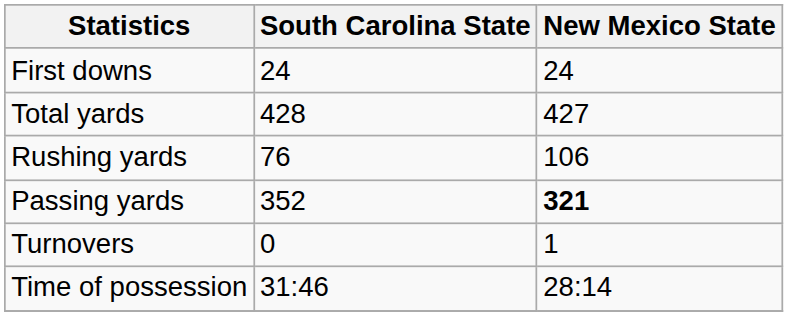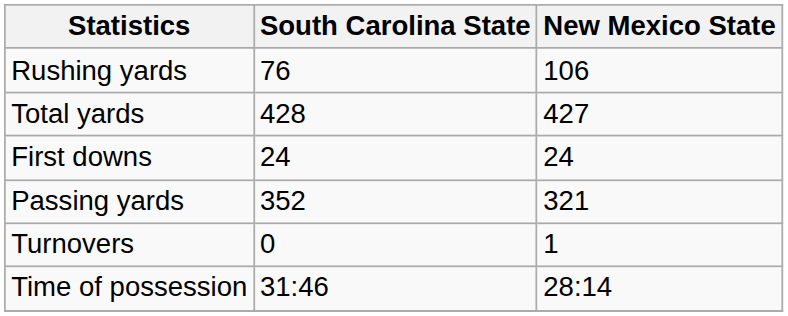rows swapped: First downs <-> Rushing yards
Passing yards | New Mexico State: bold -> normal
